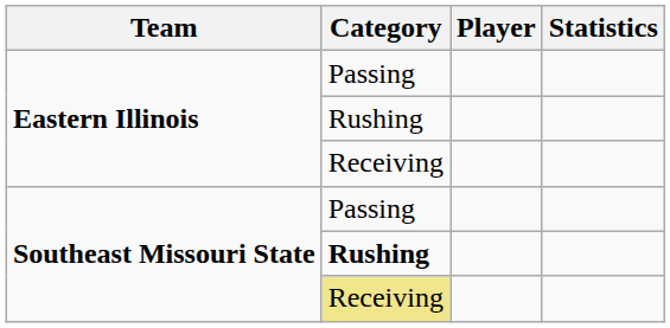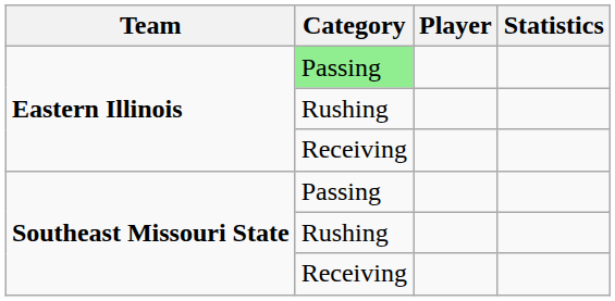Eastern Illinois / Passing | Category: no background -> lightgreen background
Southeast Missouri State / Rushing | Category: bold -> normal
Southeast Missouri State / Receiving | Category: khaki background -> no background
